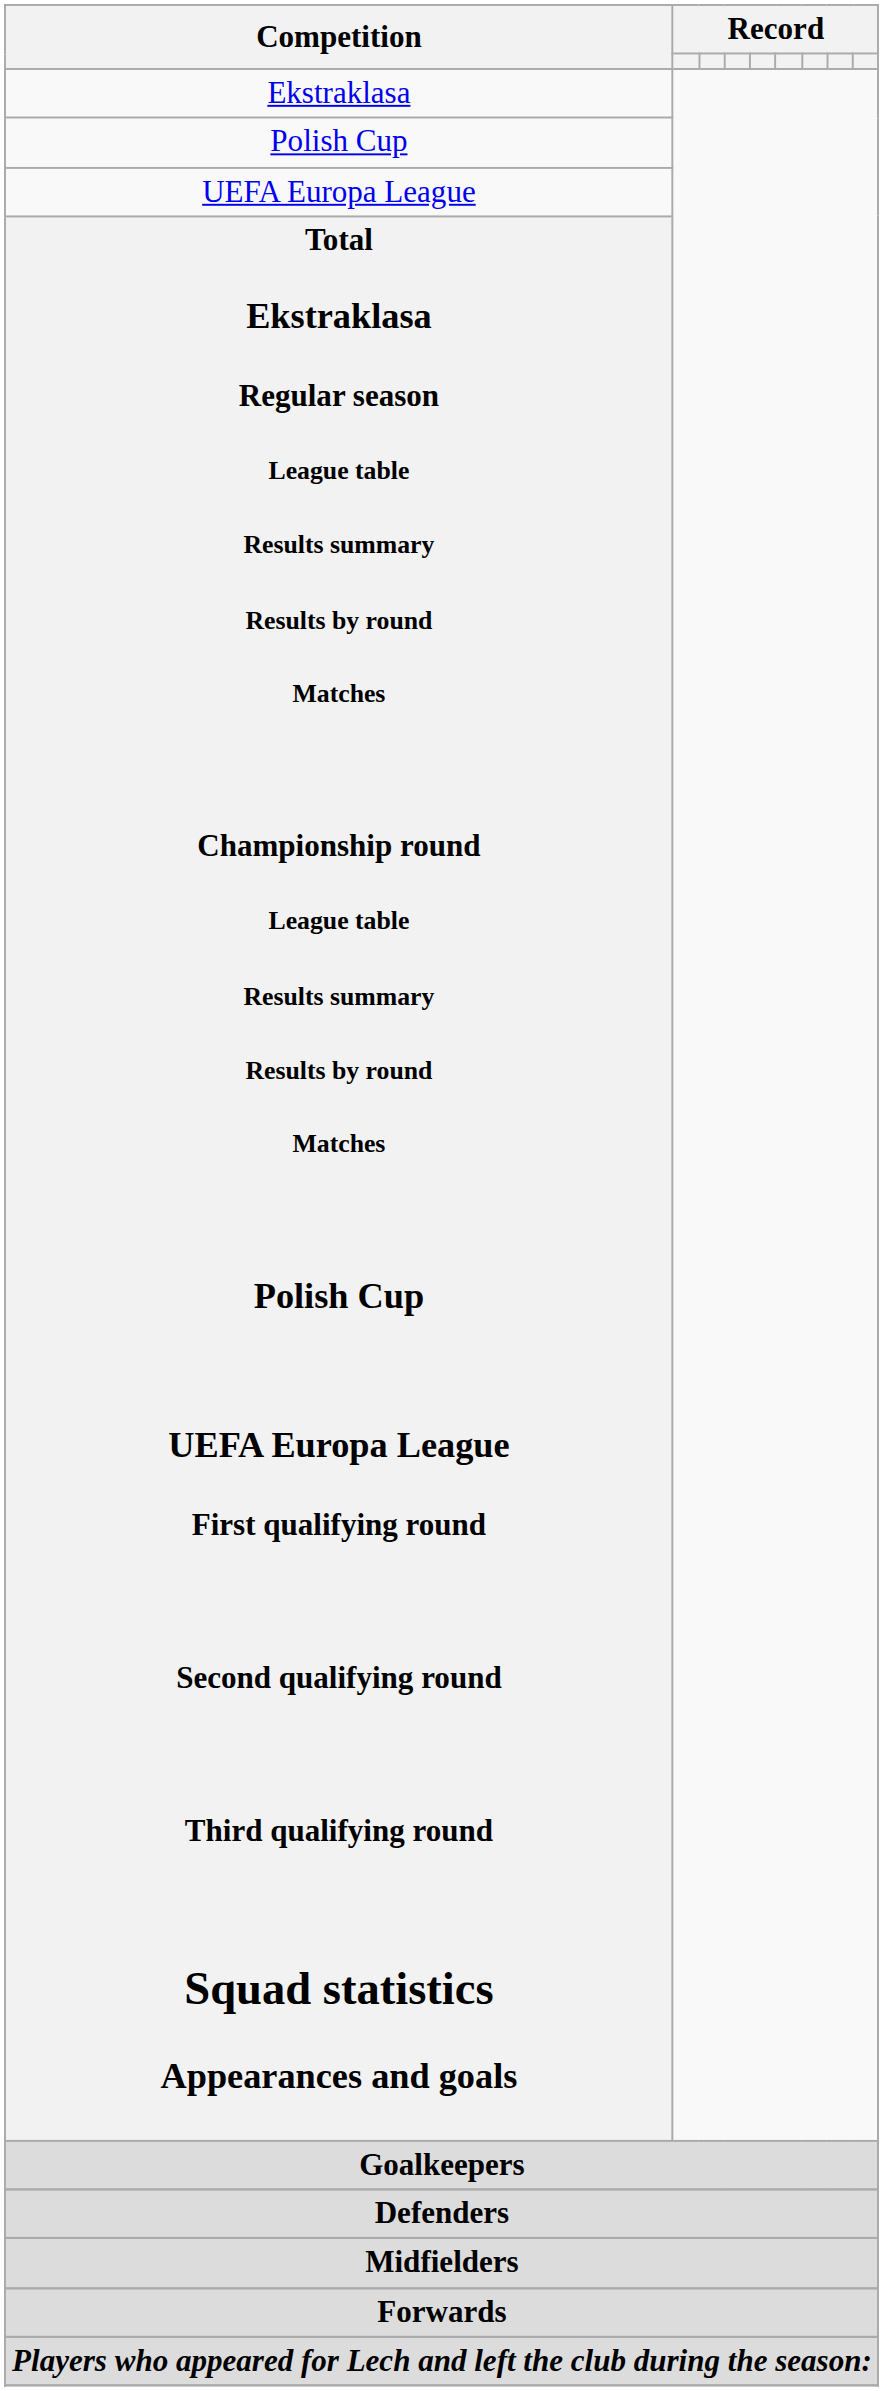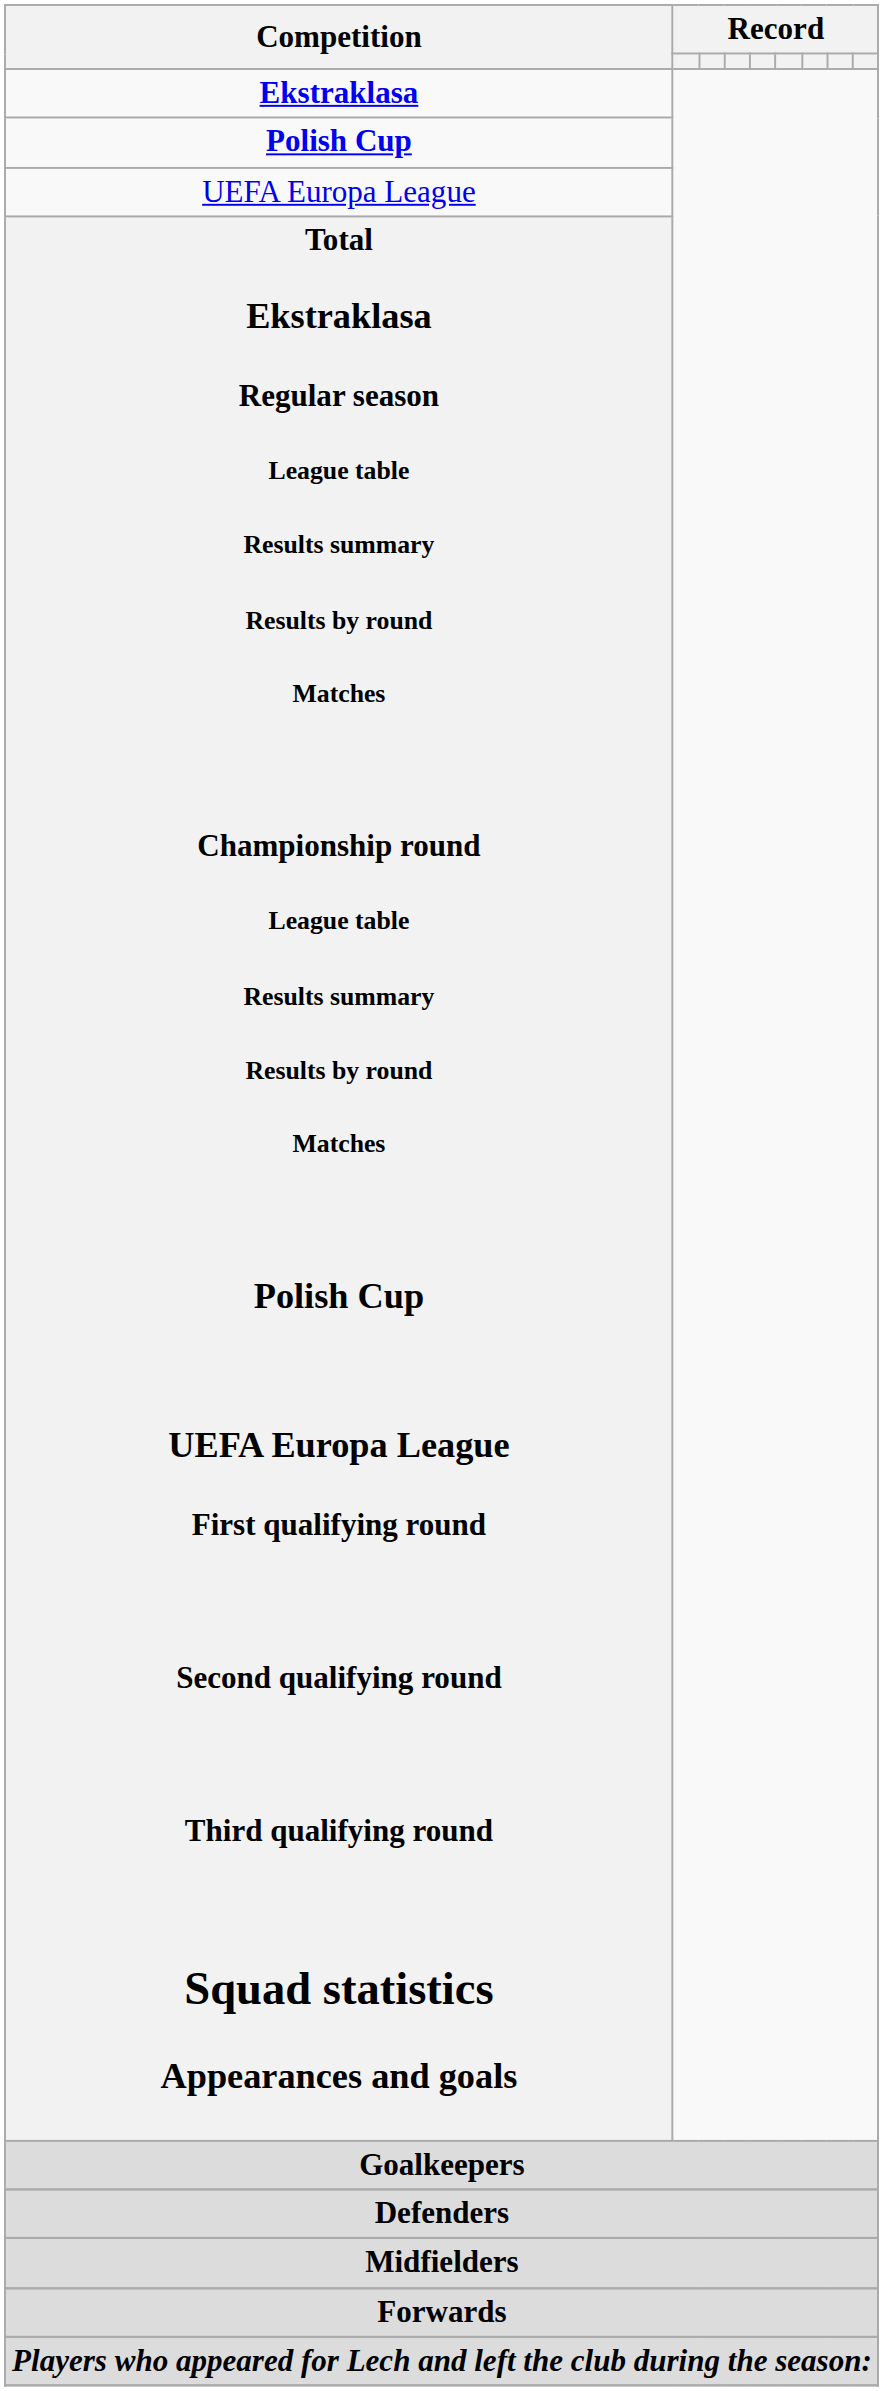Ekstraklasa | Competition: normal -> bold
Polish Cup | Competition: normal -> bold
